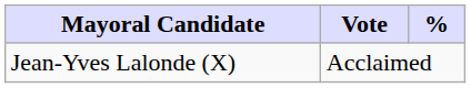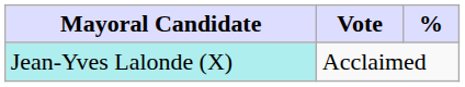Jean-Yves Lalonde (X) | Mayoral Candidate: no background -> paleturquoise background
